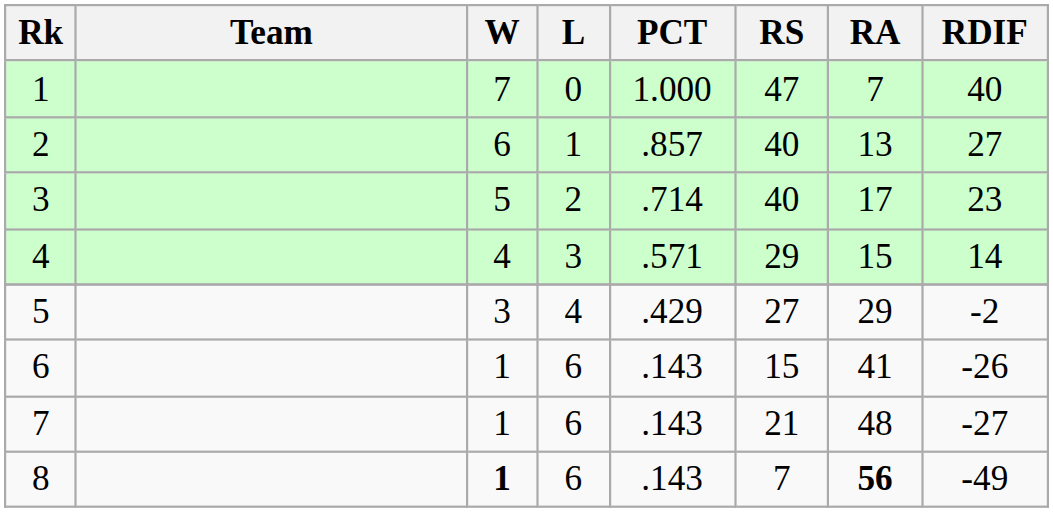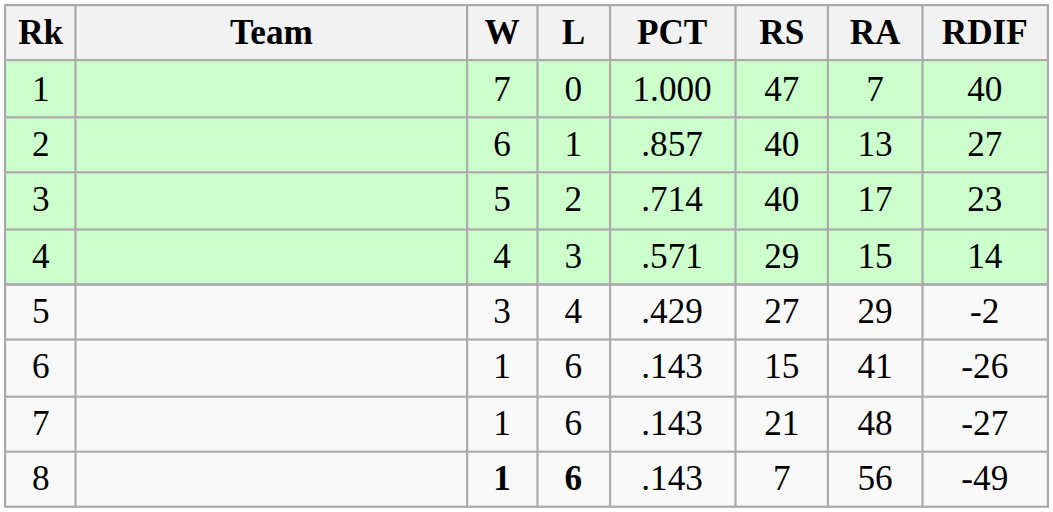8 | L: normal -> bold
8 | RA: bold -> normal
